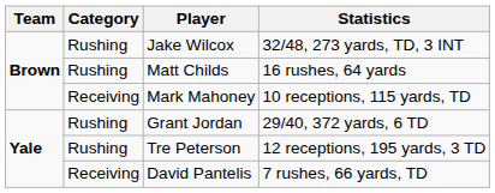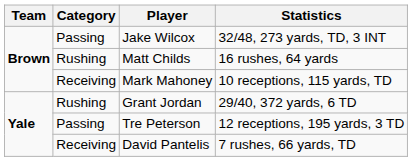Jake Wilcox | Category: Rushing -> Passing
Tre Peterson | Category: Rushing -> Passing
